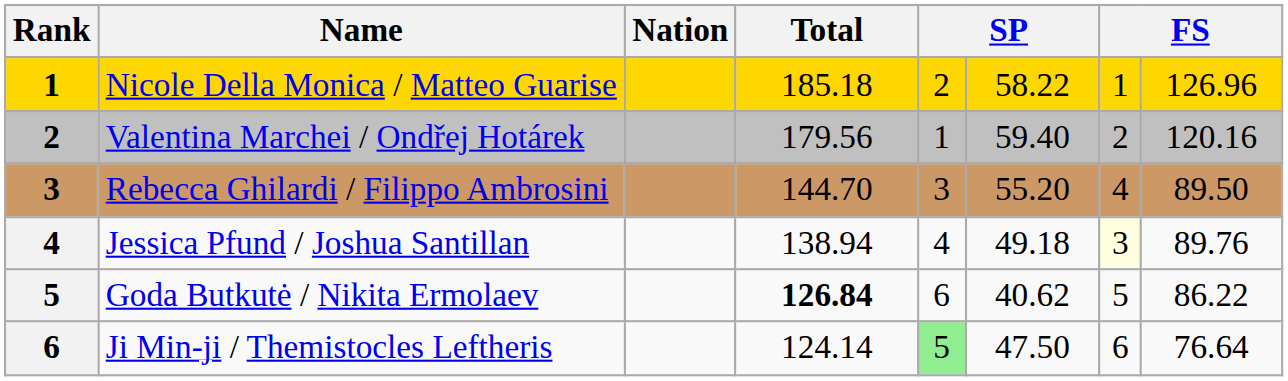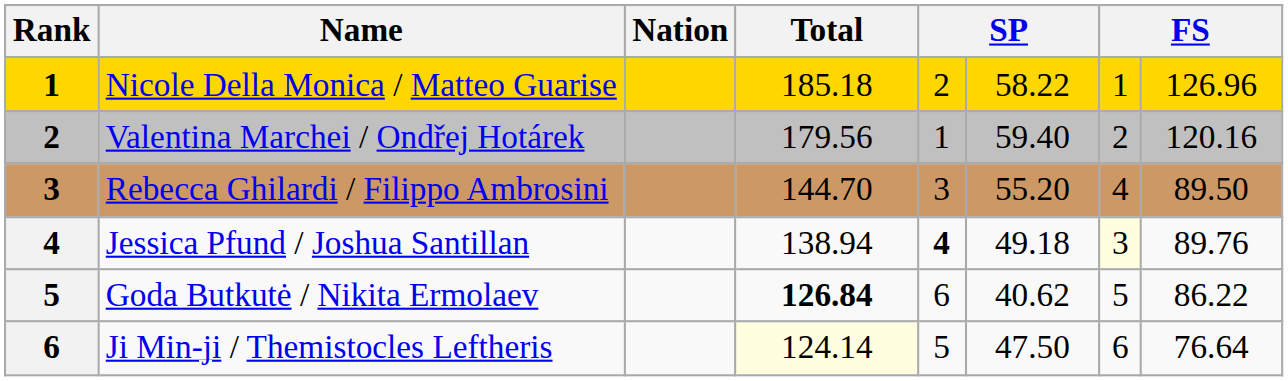Jessica Pfund / Joshua Santillan | column 5: normal -> bold
Ji Min-ji / Themistocles Leftheris | Total: no background -> lightyellow background
Ji Min-ji / Themistocles Leftheris | column 5: lightgreen background -> no background
